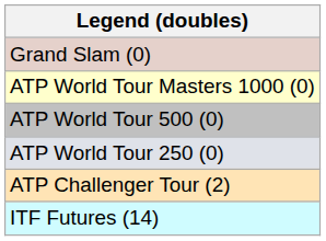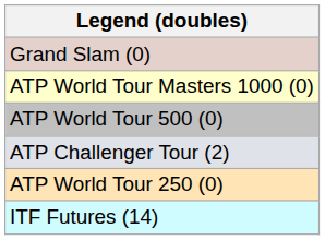row 5 | column 1: ATP World Tour 250 (0) -> ATP Challenger Tour (2)
row 6 | column 1: ATP Challenger Tour (2) -> ATP World Tour 250 (0)
